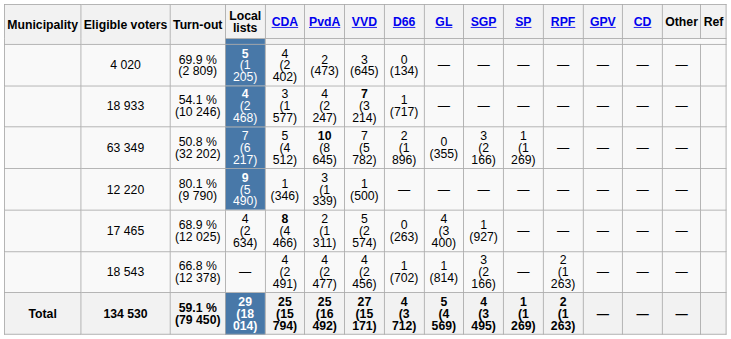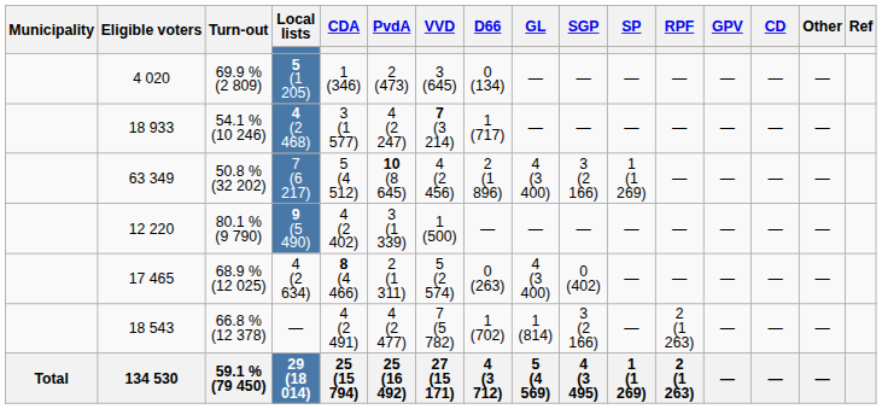4 020 | CDA: 4 (2 402) -> 1 (346)
63 349 | VVD: 7 (5 782) -> 4 (2 456)
63 349 | GL: 0 (355) -> 4 (3 400)
12 220 | CDA: 1 (346) -> 4 (2 402)
17 465 | SGP: 1 (927) -> 0 (402)
18 543 | VVD: 4 (2 456) -> 7 (5 782)
